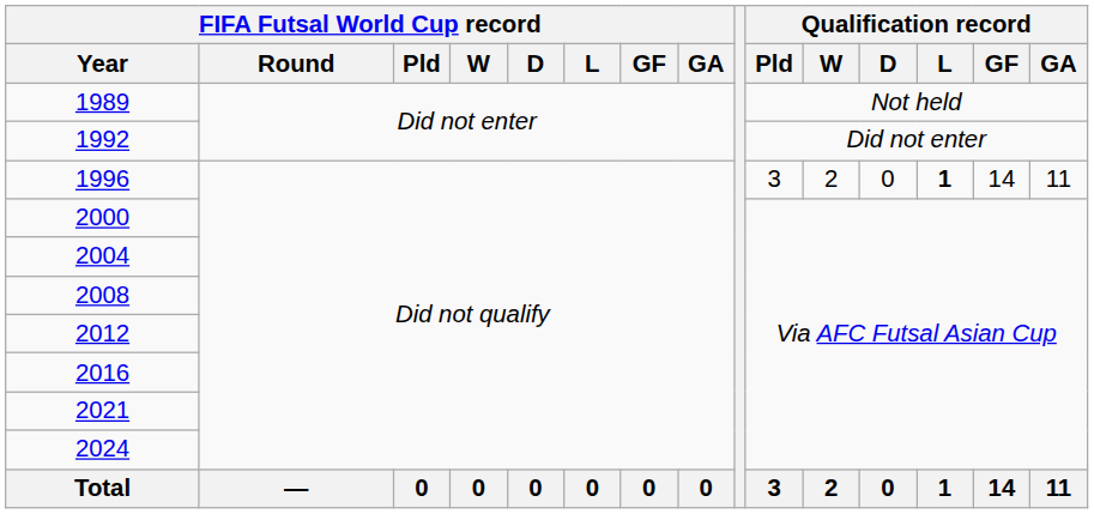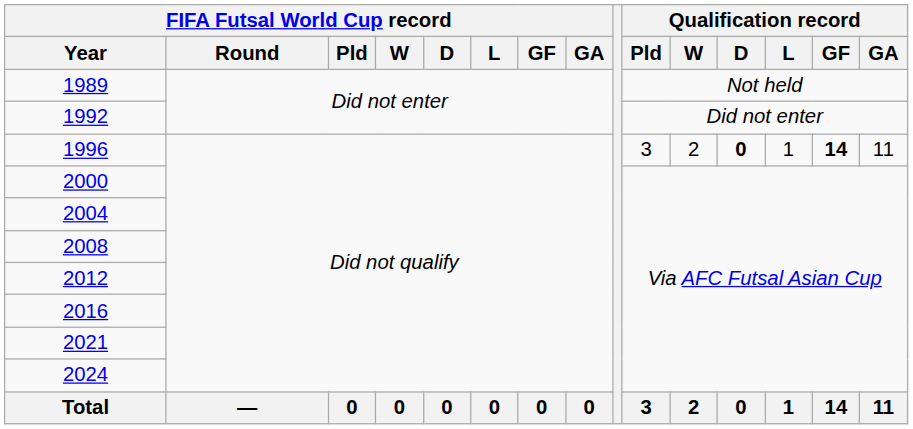1996 | Qualification record / D: normal -> bold
1996 | Qualification record / L: bold -> normal
1996 | Qualification record / GF: normal -> bold
